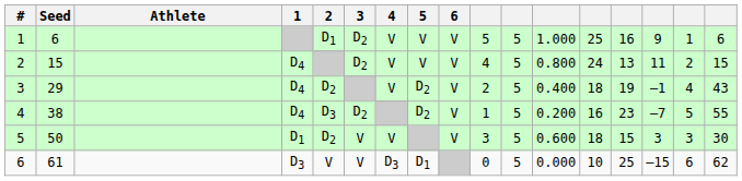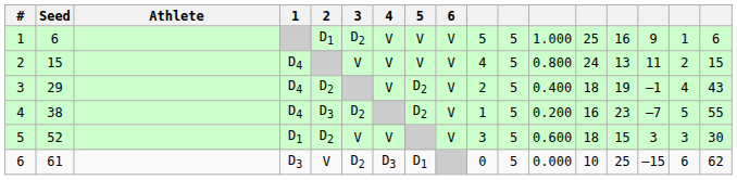row 3 | 3: D2 -> V
row 6 | Seed: 50 -> 52
row 7 | 3: V -> D2
